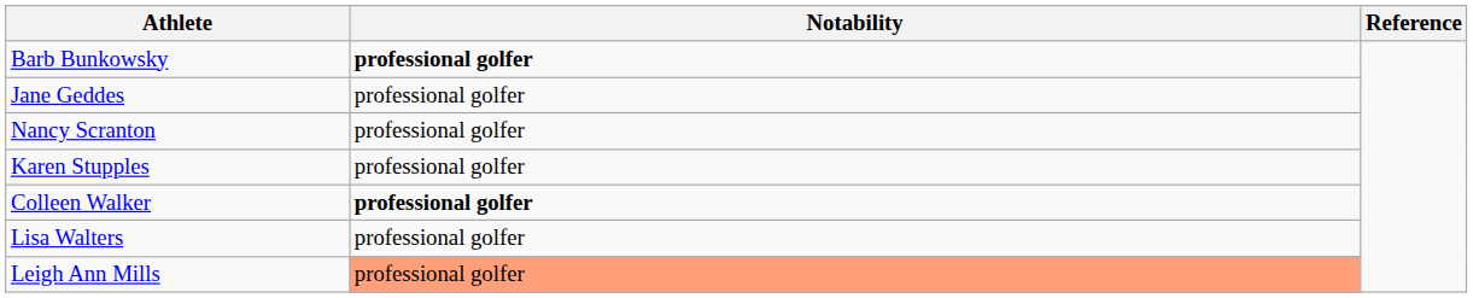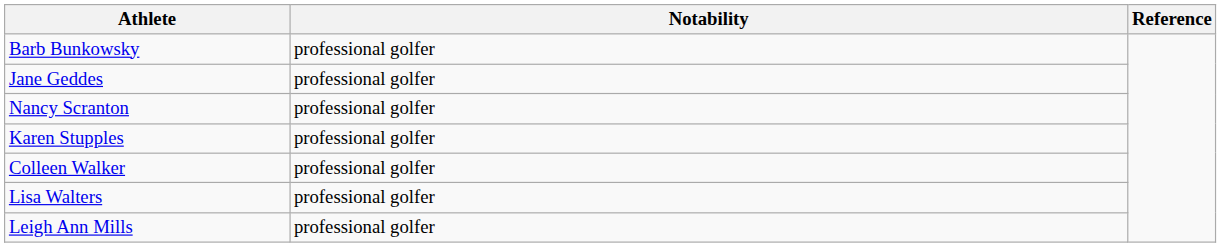Barb Bunkowsky | Notability: bold -> normal
Colleen Walker | Notability: bold -> normal
Leigh Ann Mills | Notability: lightsalmon background -> no background
